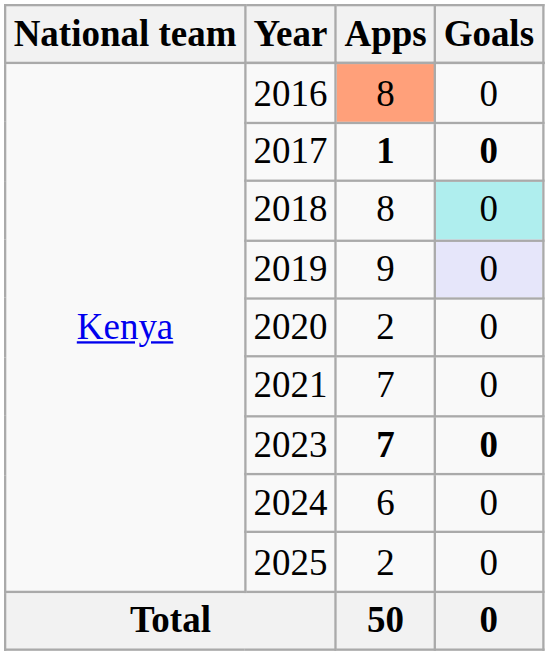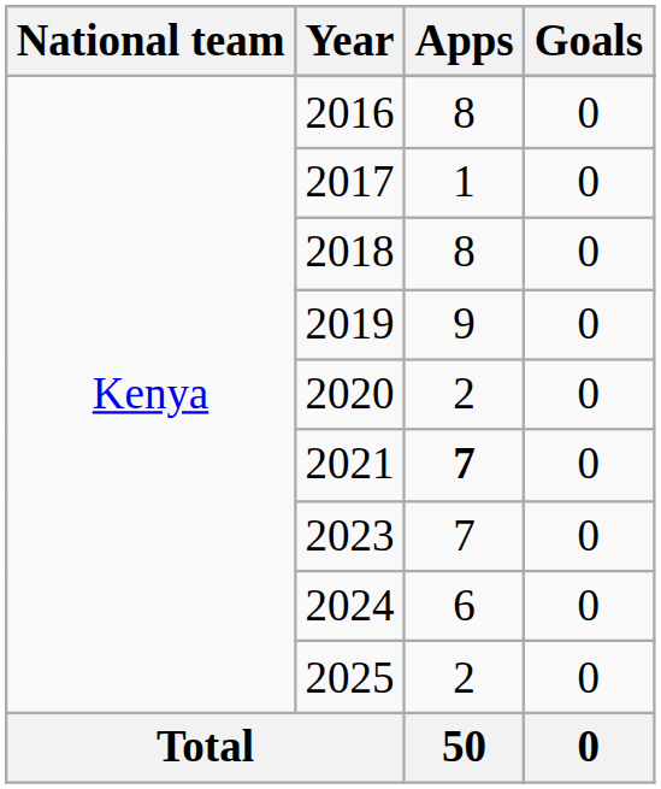2016 | Apps: lightsalmon background -> no background
2017 | Apps: bold -> normal
2017 | Goals: bold -> normal
2018 | Goals: paleturquoise background -> no background
2019 | Goals: lavender background -> no background
2021 | Apps: normal -> bold
2023 | Apps: bold -> normal
2023 | Goals: bold -> normal
